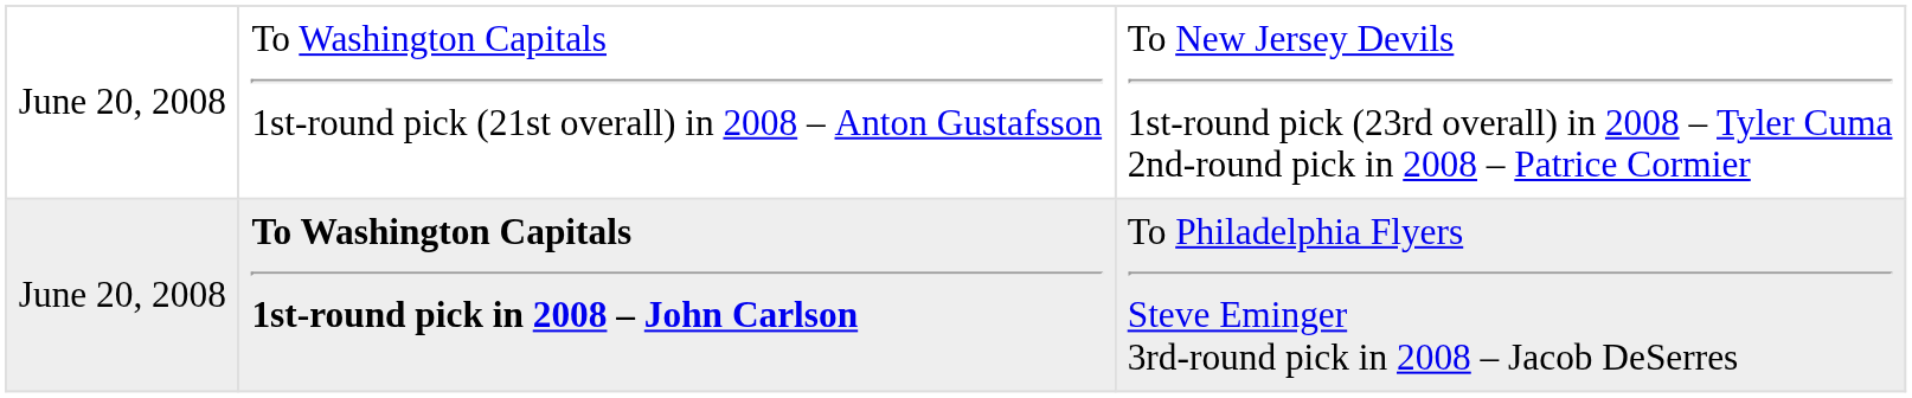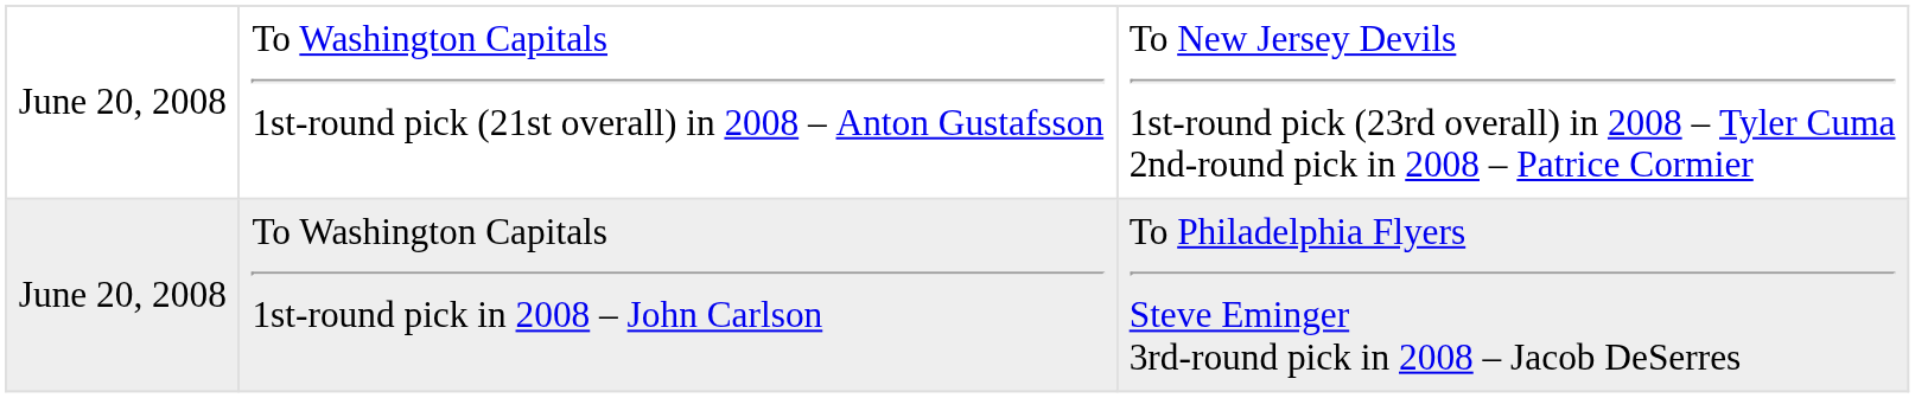row 2 | column 2: bold -> normal
